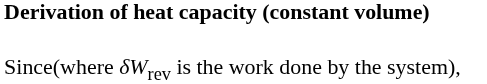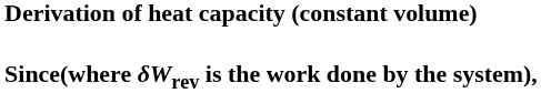row 2 | column 1: normal -> bold
